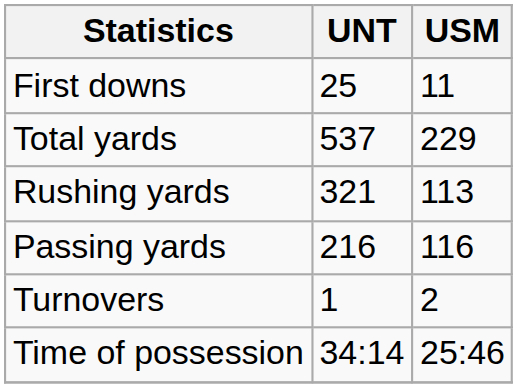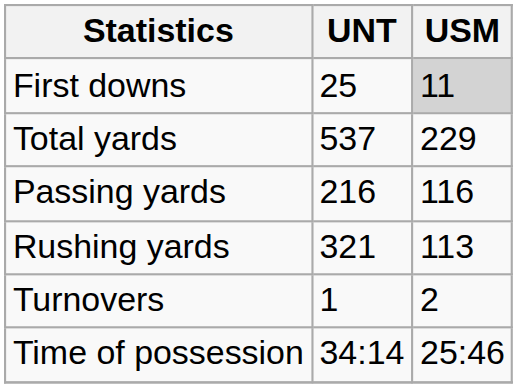First downs | USM: no background -> lightgrey background
rows swapped: Rushing yards <-> Passing yards
